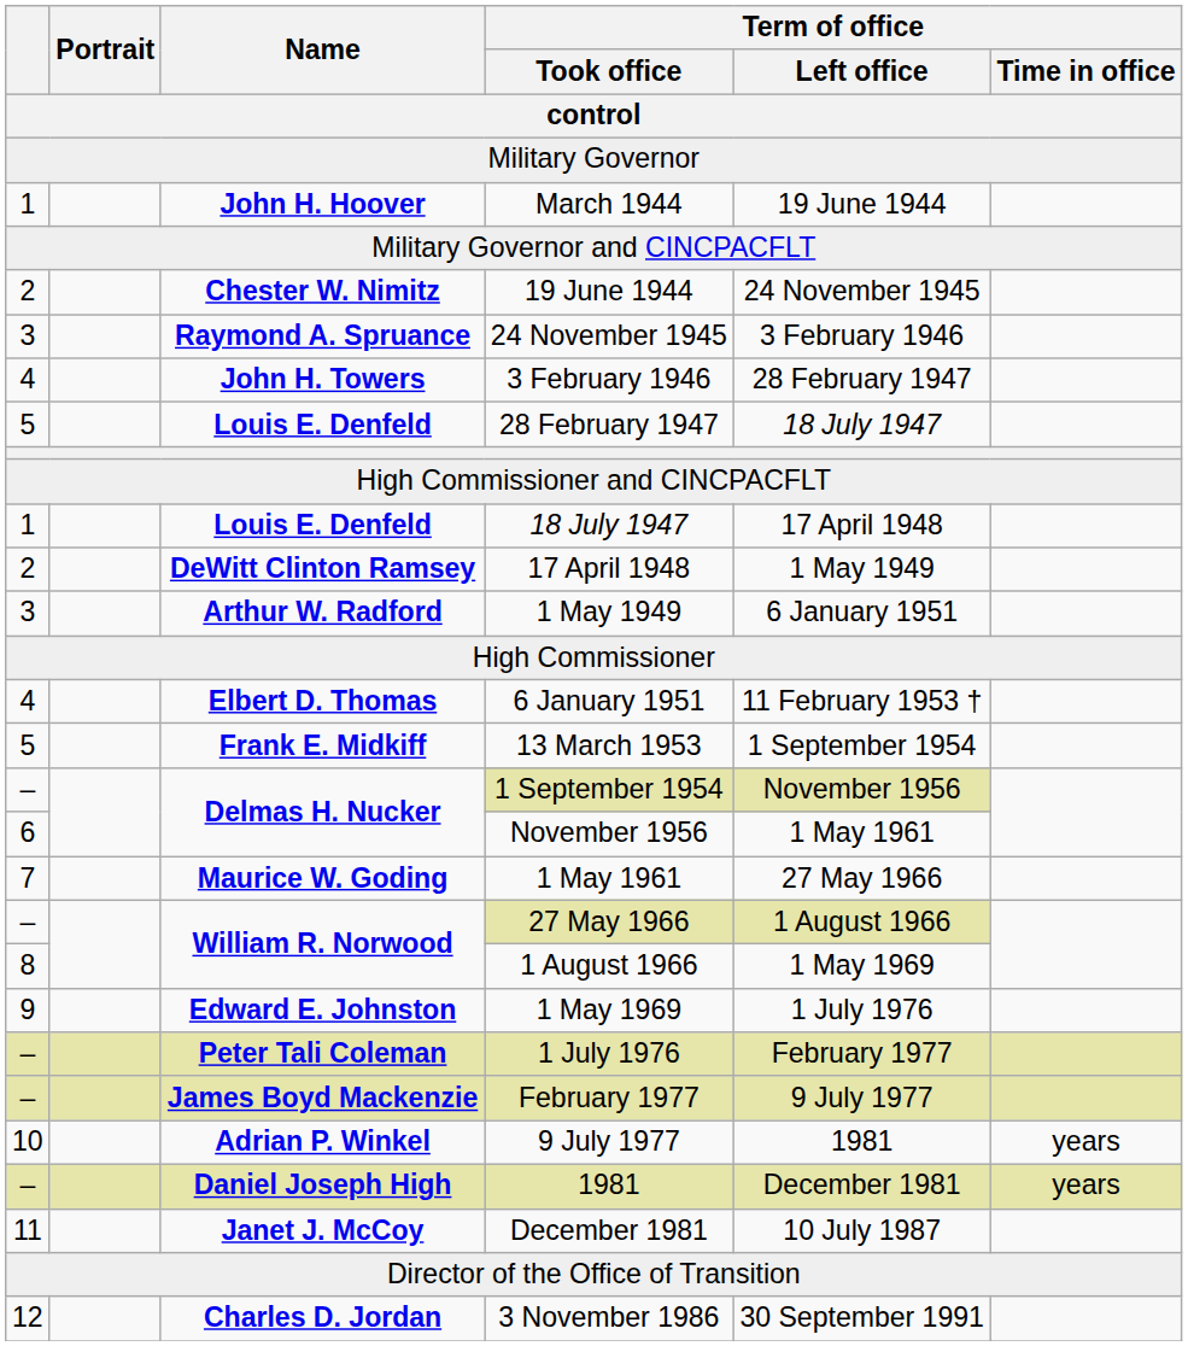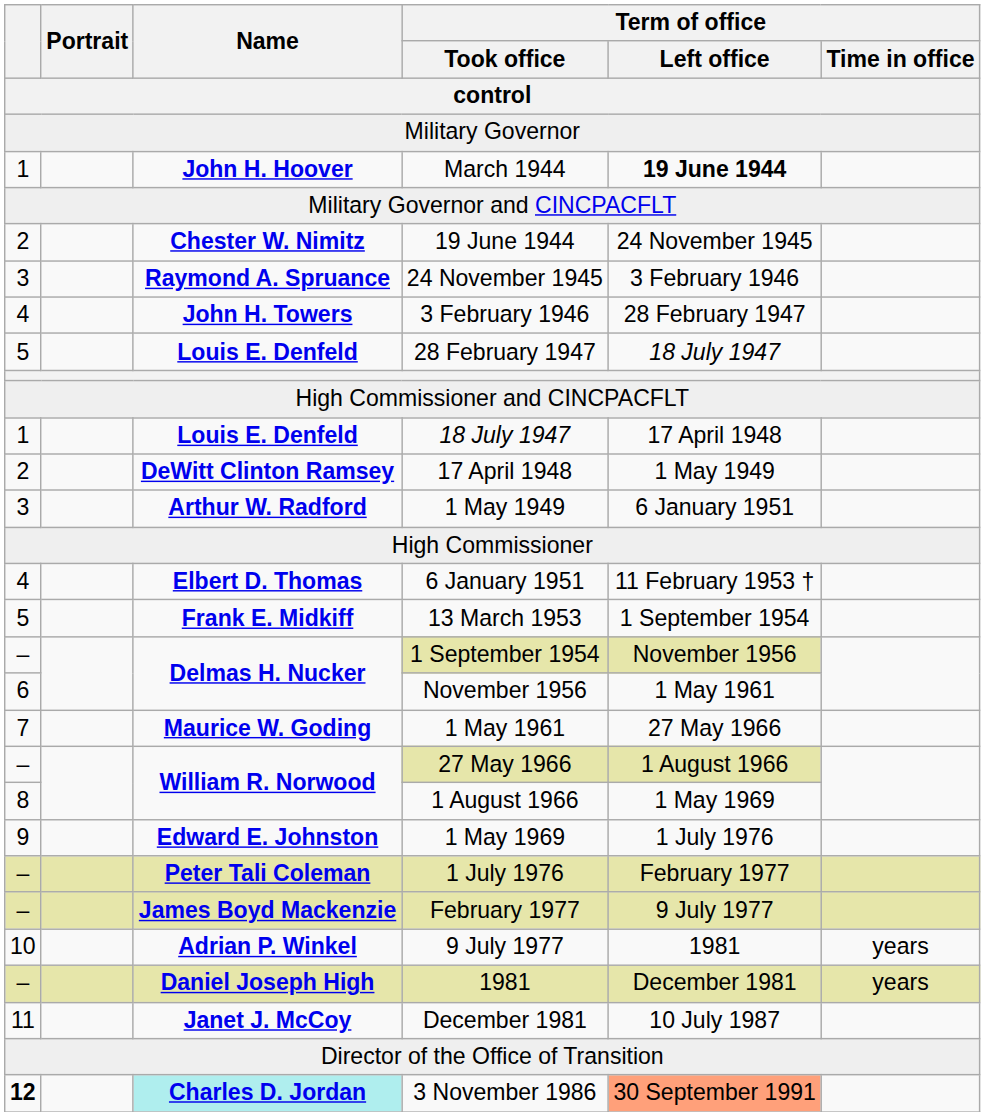March 1944 | Term of office / Left office: normal -> bold
3 November 1986 | column 1: normal -> bold
3 November 1986 | Name: no background -> paleturquoise background
3 November 1986 | Term of office / Left office: no background -> lightsalmon background
